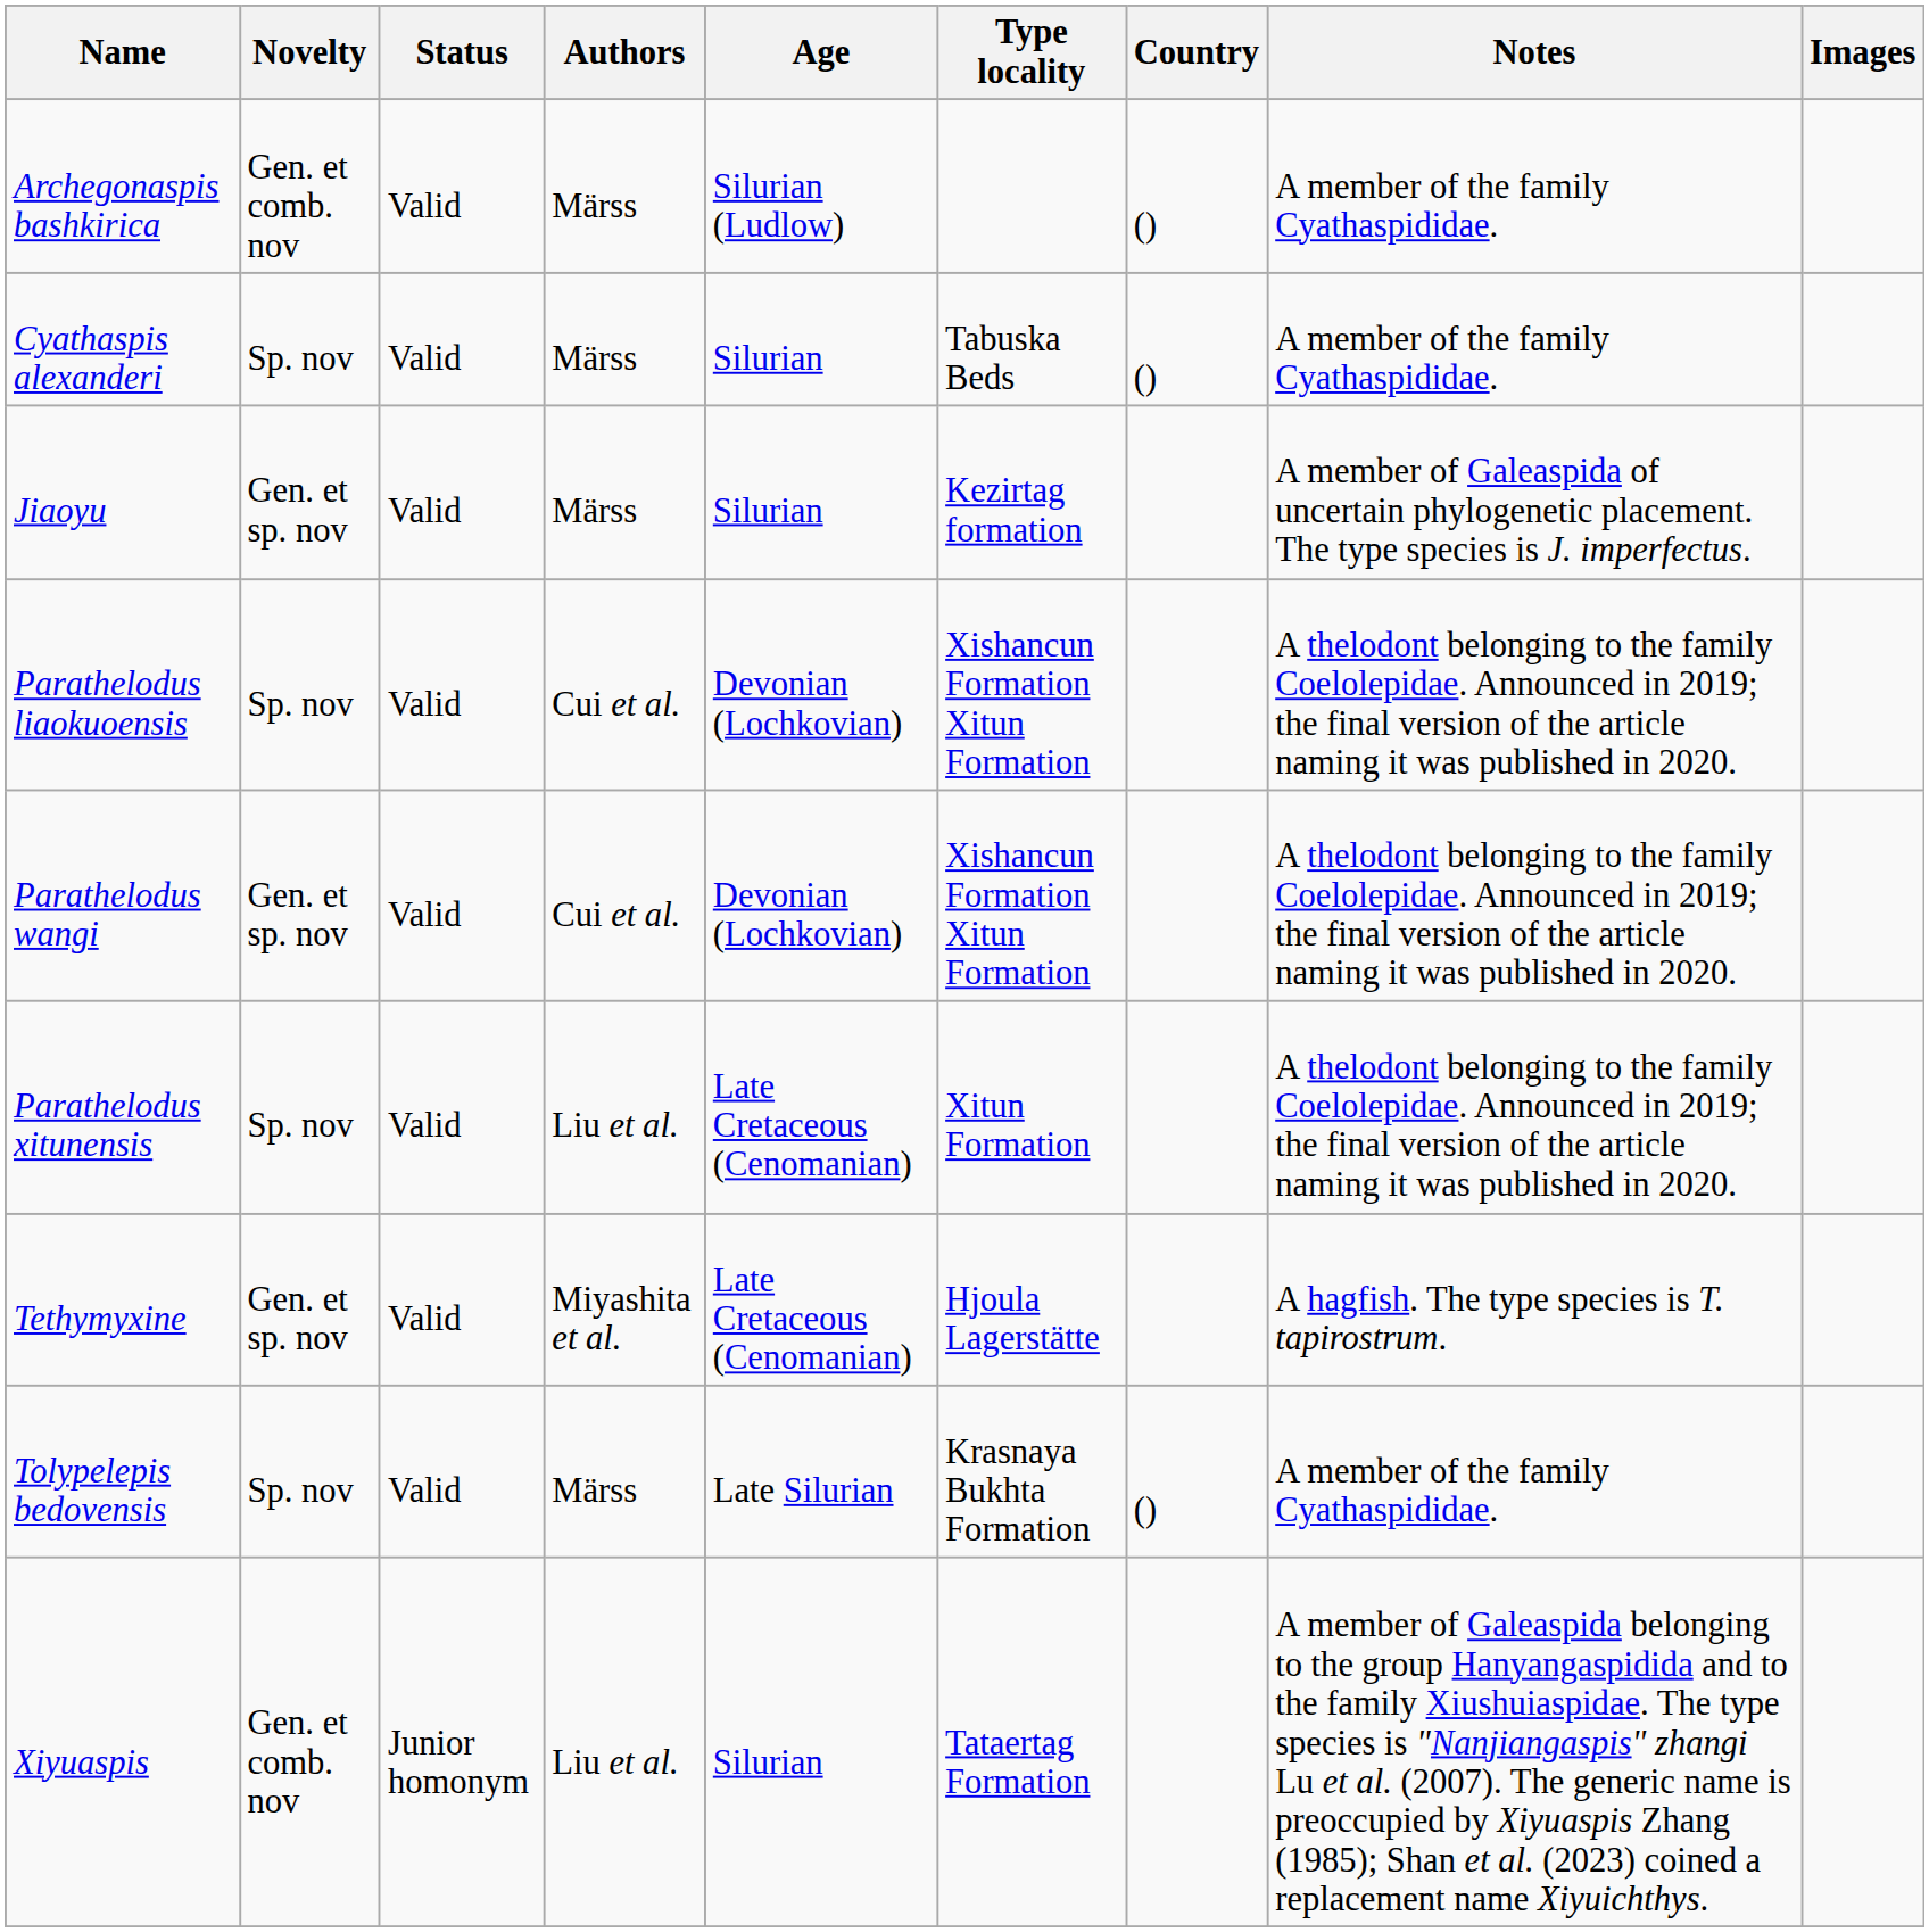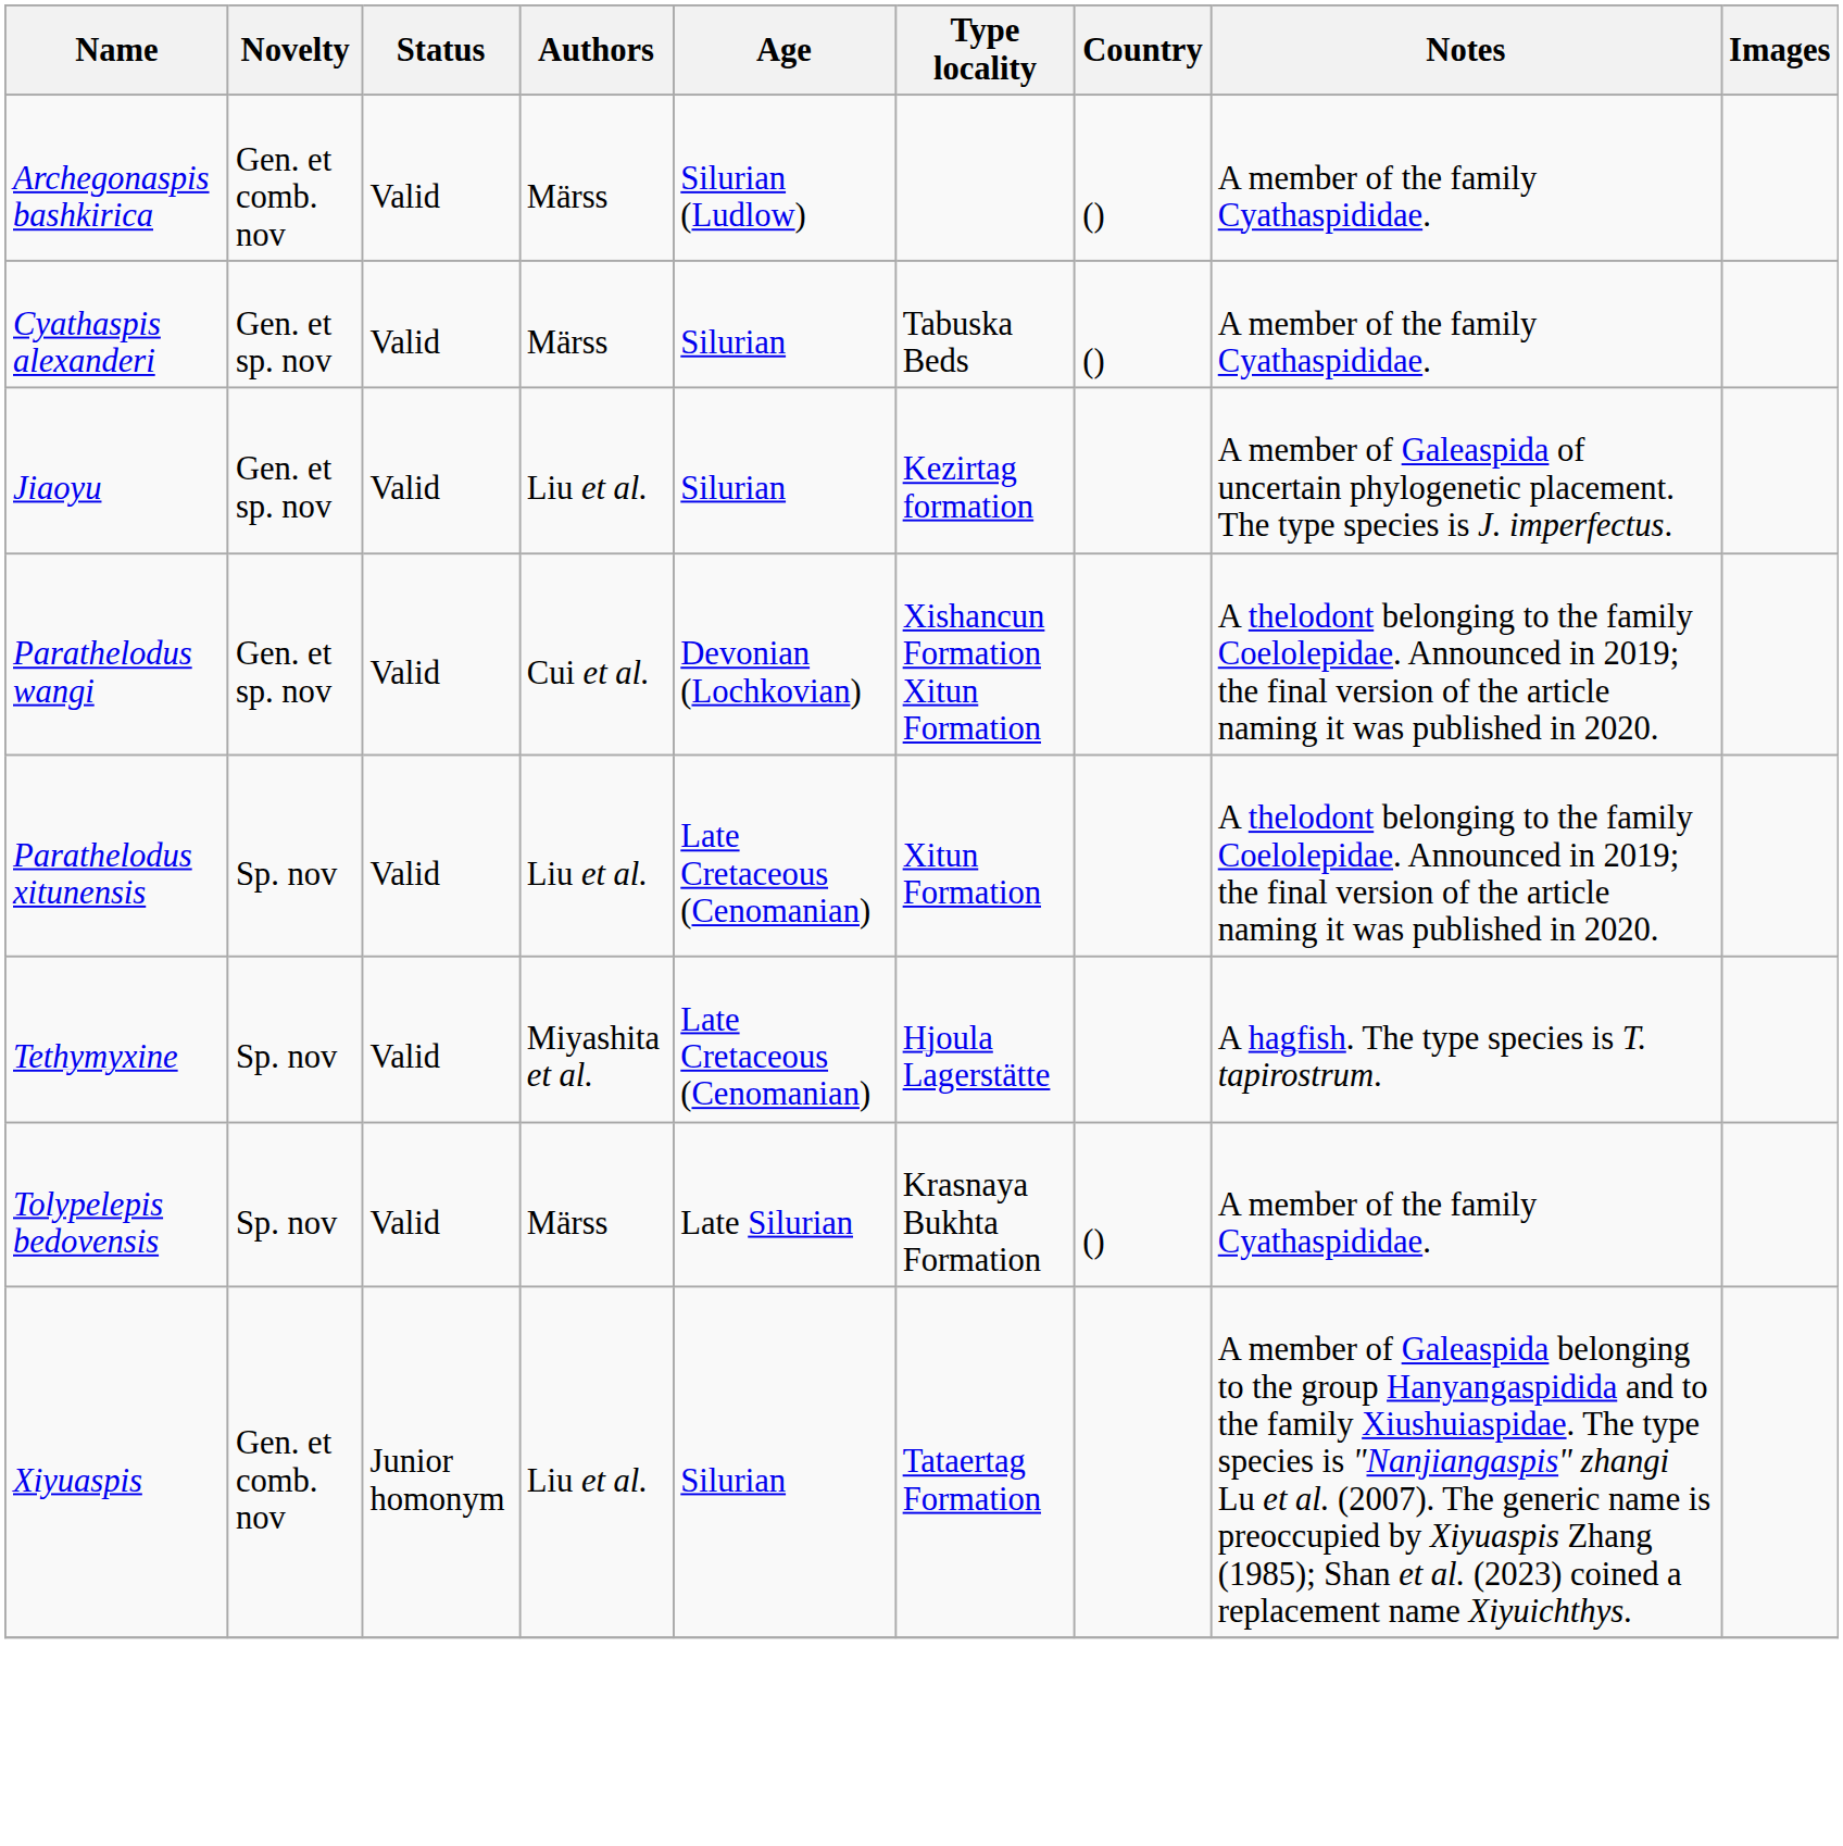Cyathaspis alexanderi | Novelty: Sp. nov -> Gen. et sp. nov
Jiaoyu | Authors: Märss -> Liu et al.
- row: Parathelodus liaokuoensis | Sp. nov | Valid | Cui et al. | Devonian (Lochkovian) | Xishancun Formation Xitun Formation | A thelodont belonging to the family Coelolepidae. Announced in 2019; the final version of the article naming it was published in 2020.
Tethymyxine | Novelty: Gen. et sp. nov -> Sp. nov
